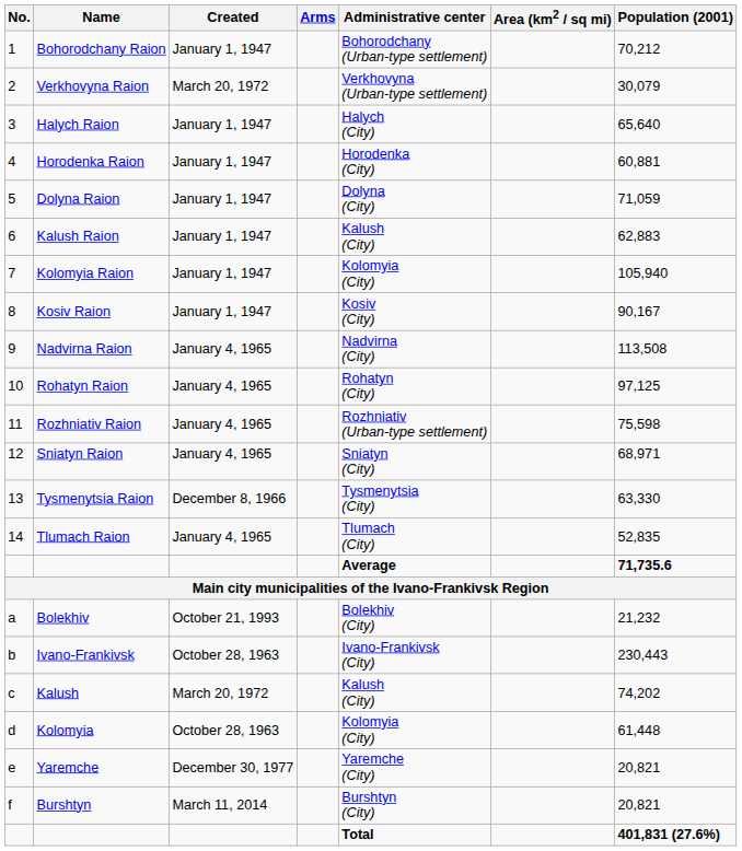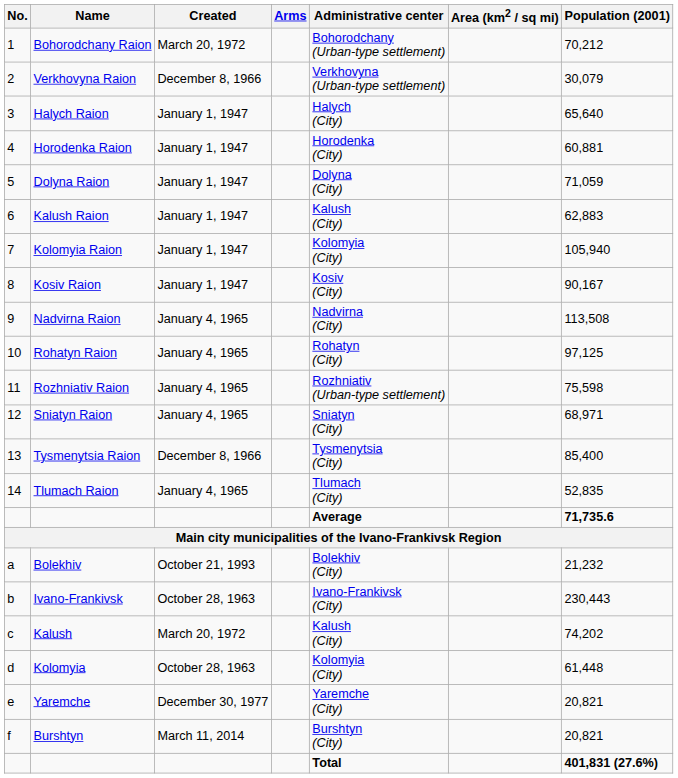Bohorodchany Raion | Created: January 1, 1947 -> March 20, 1972
Verkhovyna Raion | Created: March 20, 1972 -> December 8, 1966
Tysmenytsia Raion | Population (2001): 63,330 -> 85,400
